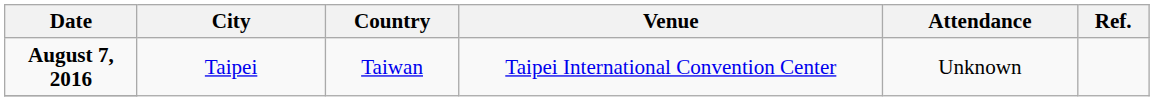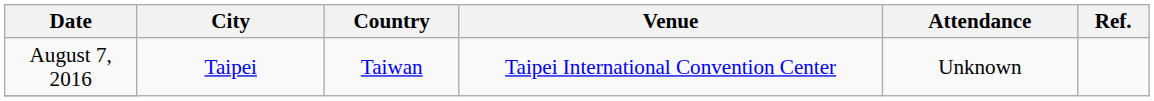August 7, 2016 | Date: bold -> normal
